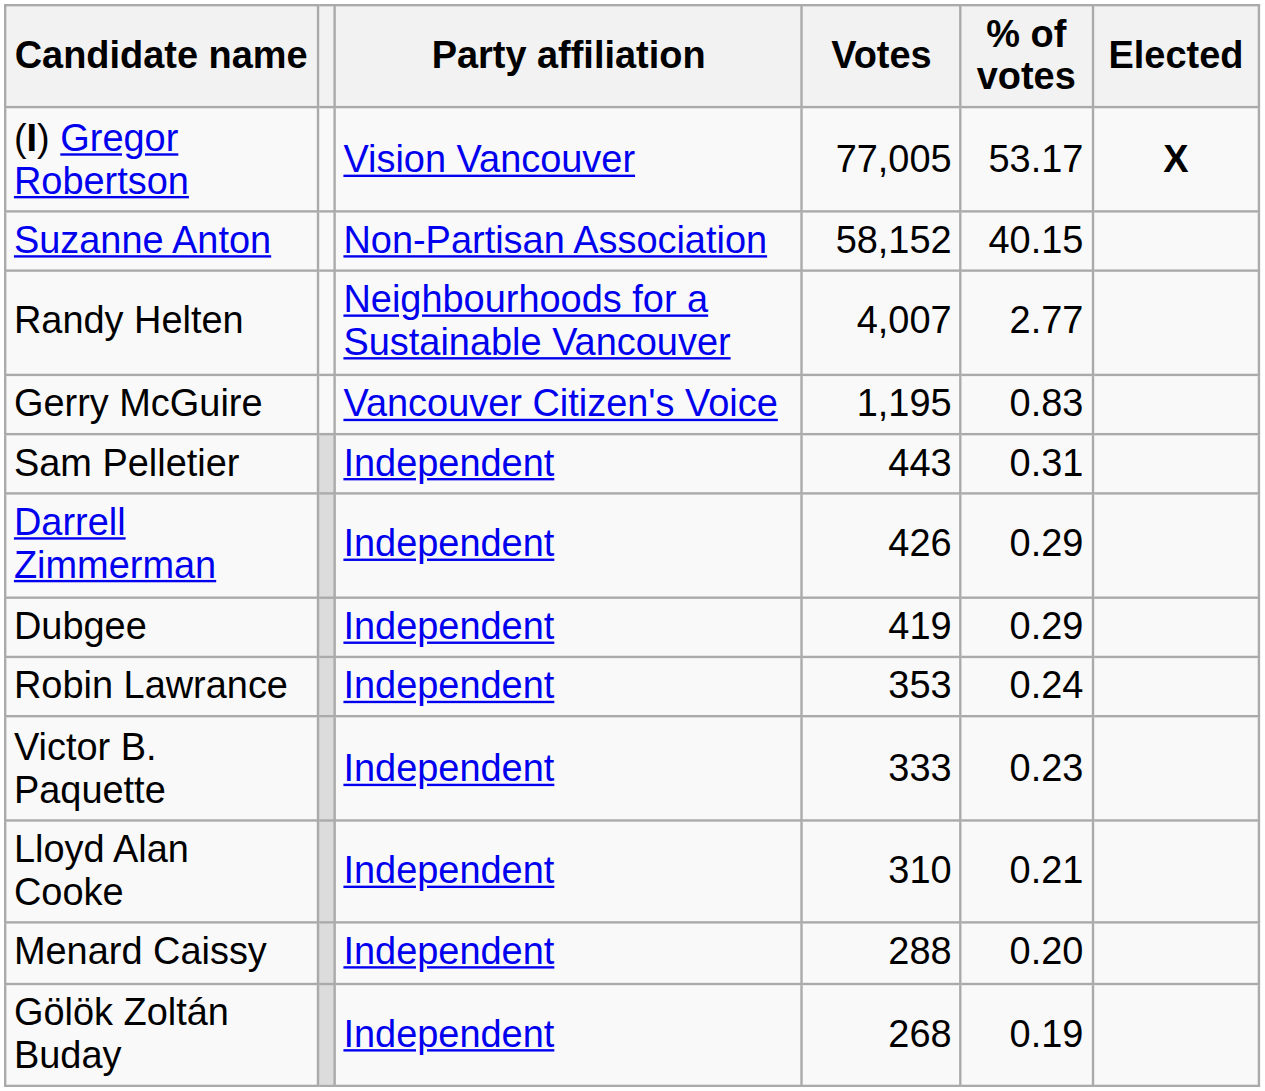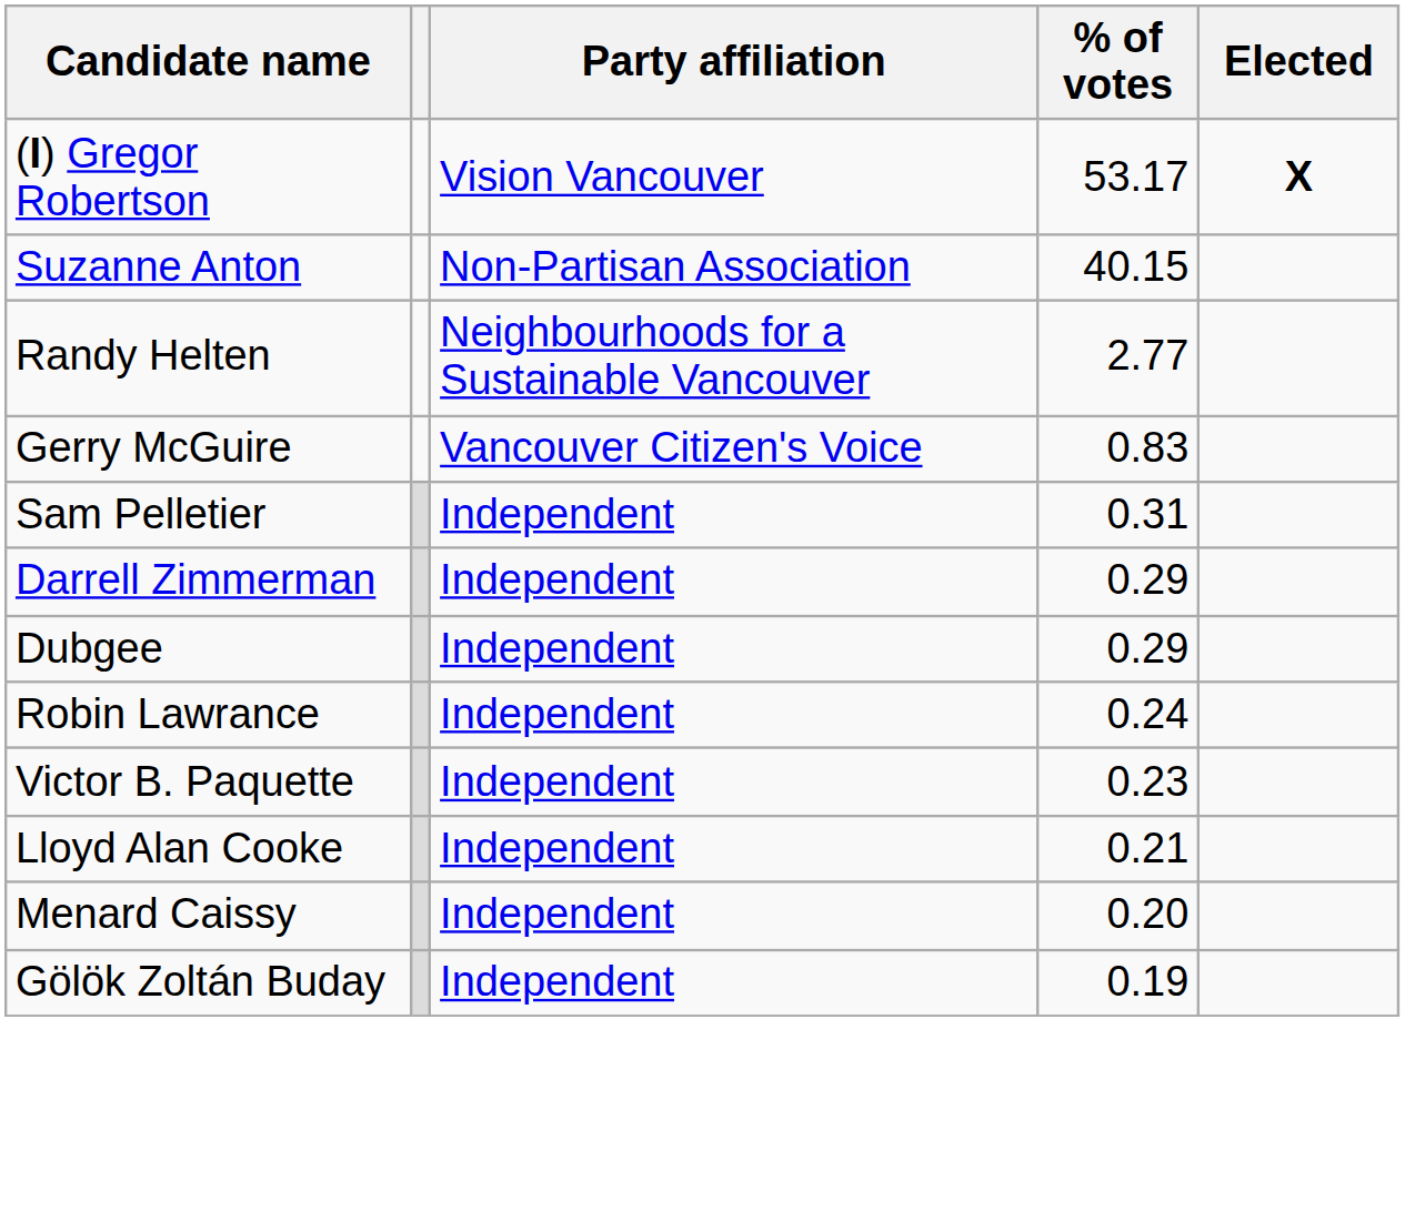- column: Votes | 77,005 | 58,152 | 4,007 | 1,195 | 443 | 426 | 419 | 353 | 333 | 310 | 288 | 268
